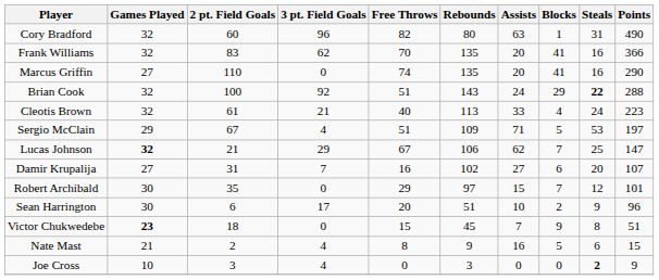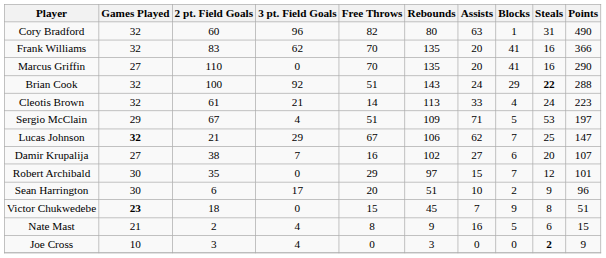Marcus Griffin | Free Throws: 74 -> 70
Cleotis Brown | Free Throws: 40 -> 14
Damir Krupalija | 2 pt. Field Goals: 31 -> 38
